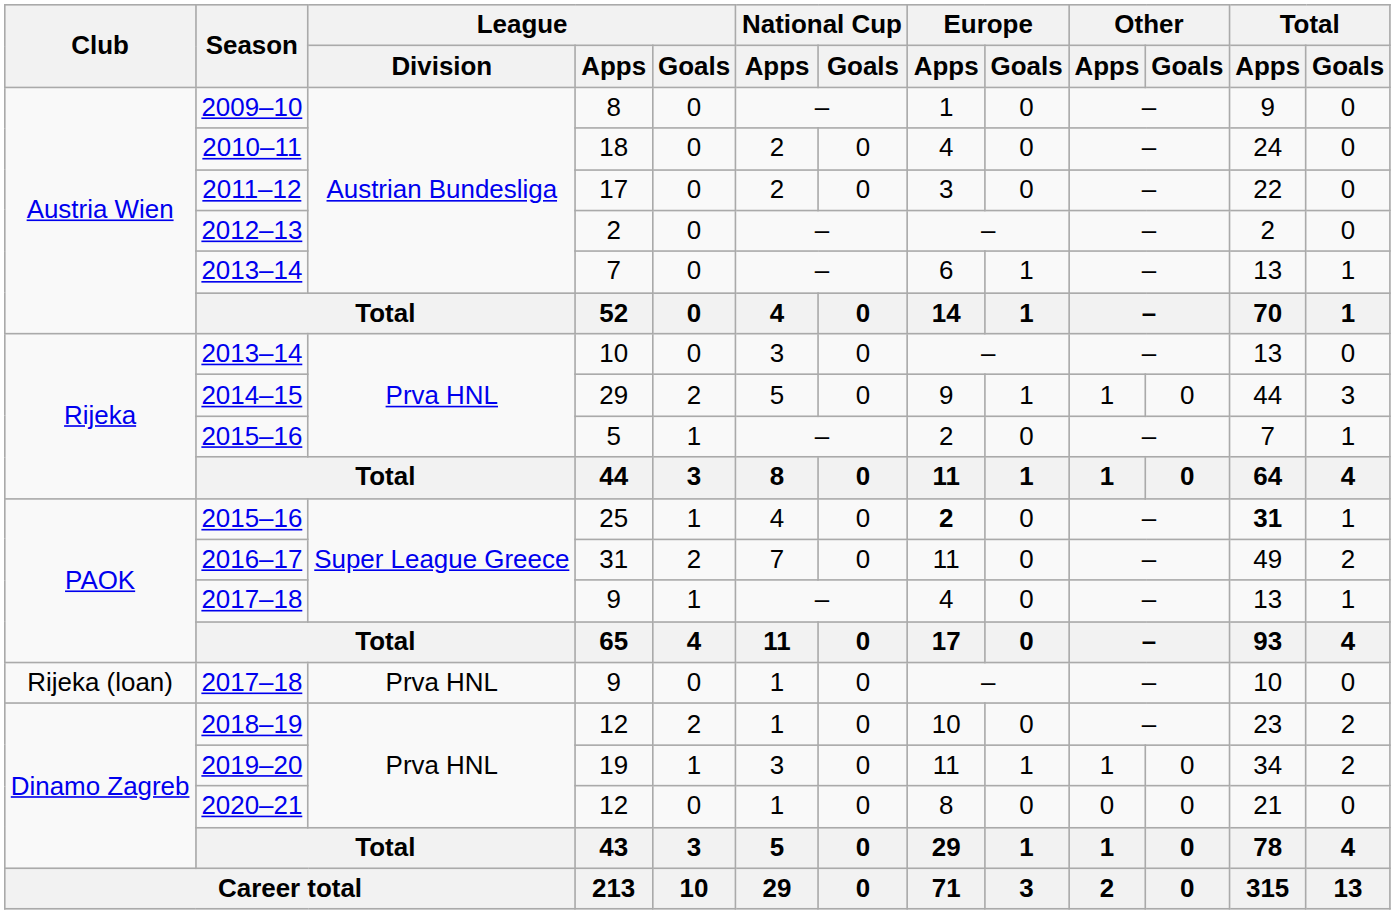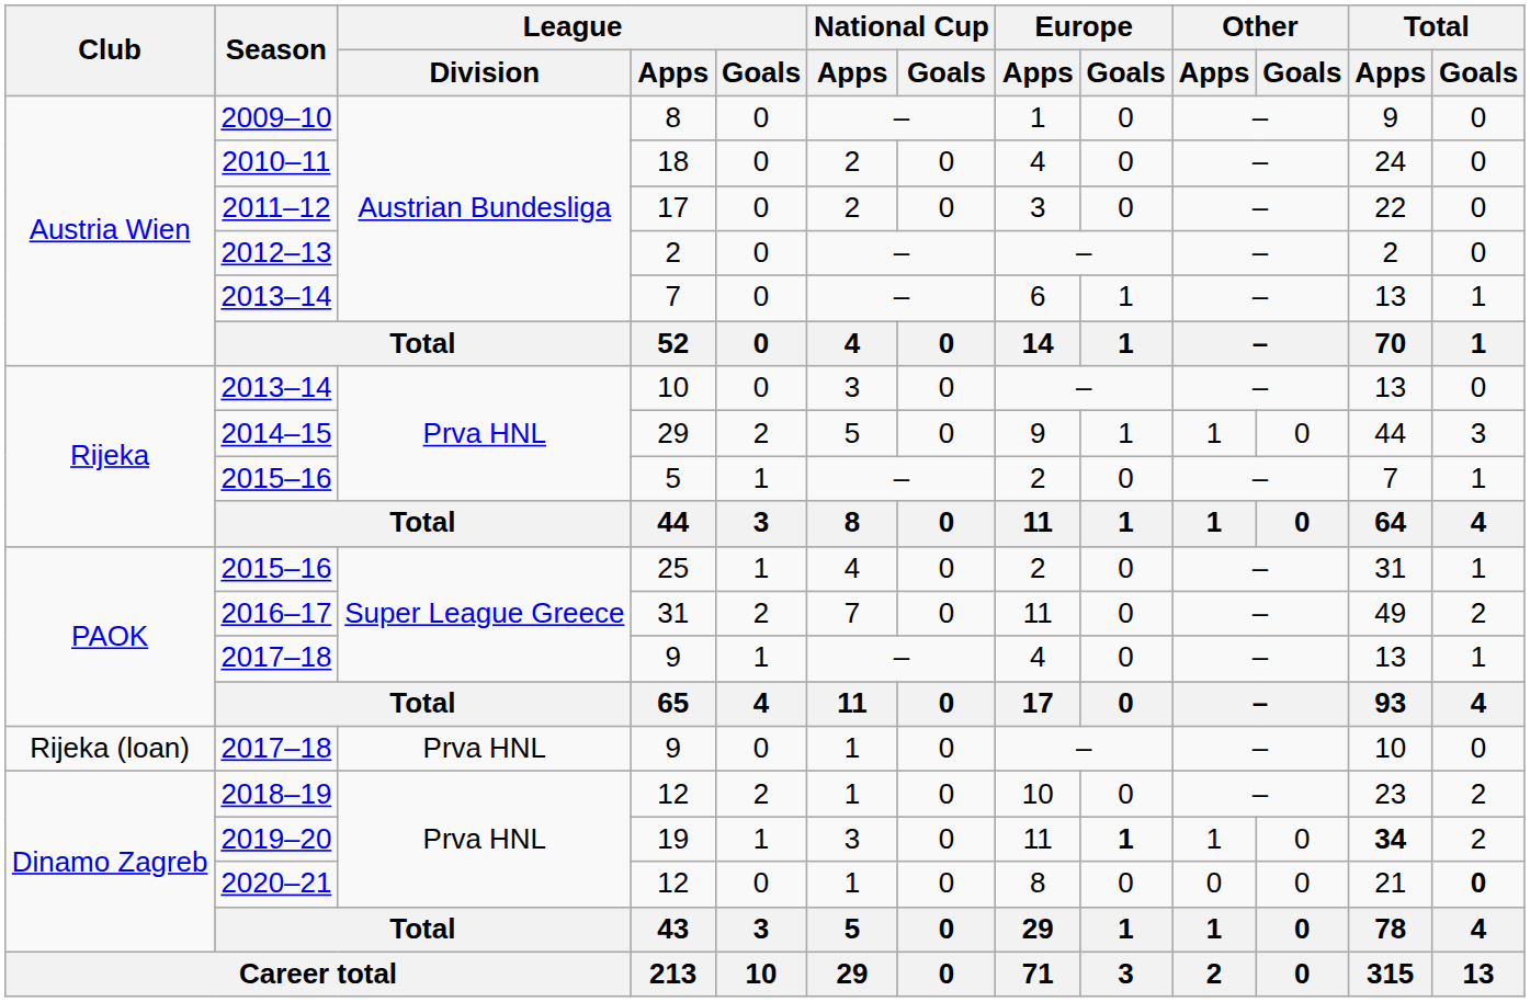25 | Europe / Apps: bold -> normal
25 | Total / Apps: bold -> normal
19 | Europe / Goals: normal -> bold
19 | Total / Apps: normal -> bold
2020–21 / 12 | Total / Goals: normal -> bold
